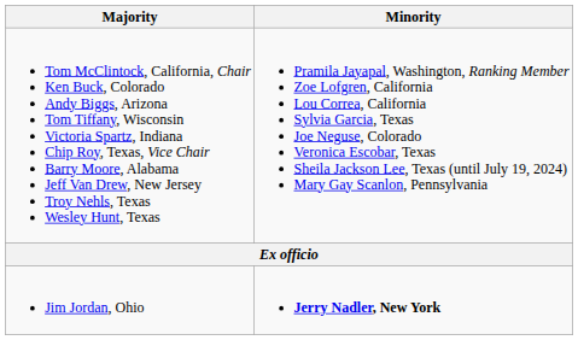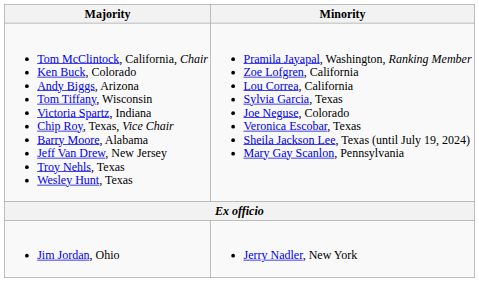Jim Jordan, Ohio | Minority: bold -> normal
